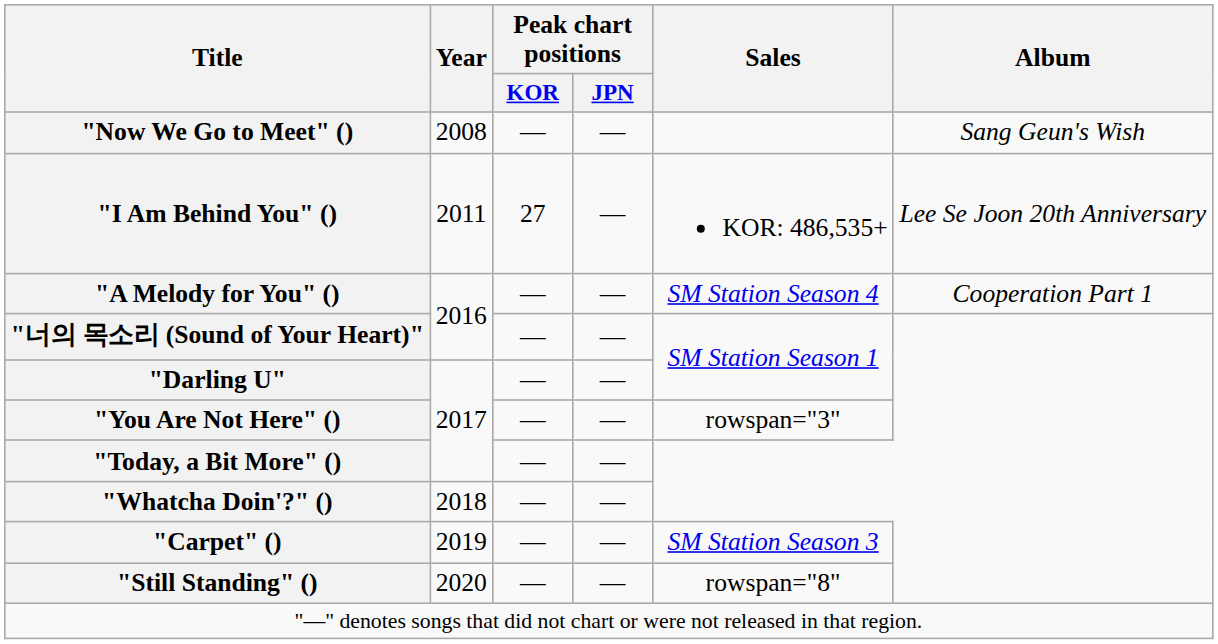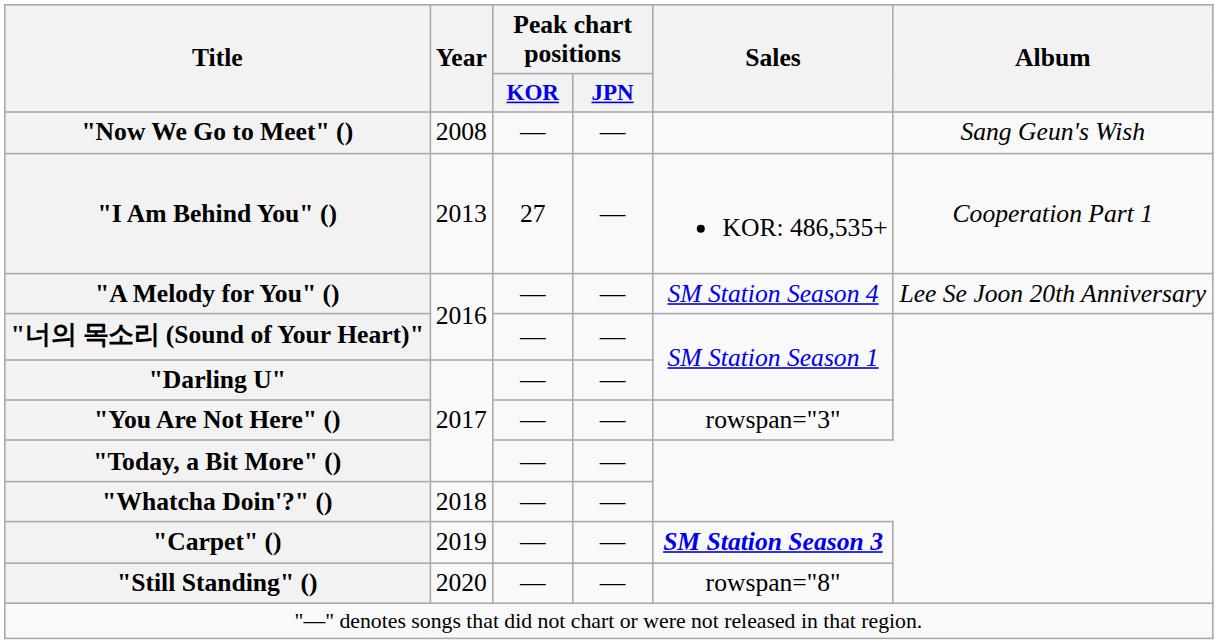"I Am Behind You" () | Year: 2011 -> 2013
"I Am Behind You" () | Album: Lee Se Joon 20th Anniversary -> Cooperation Part 1
"A Melody for You" () | Album: Cooperation Part 1 -> Lee Se Joon 20th Anniversary
"Carpet" () | Sales: normal -> bold
